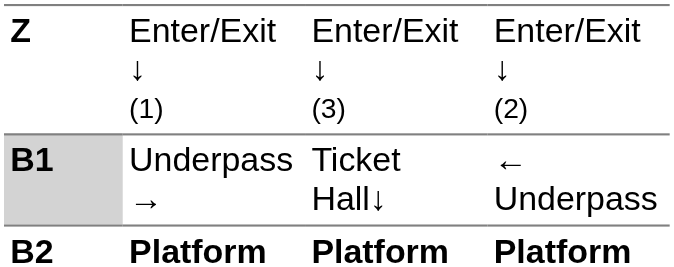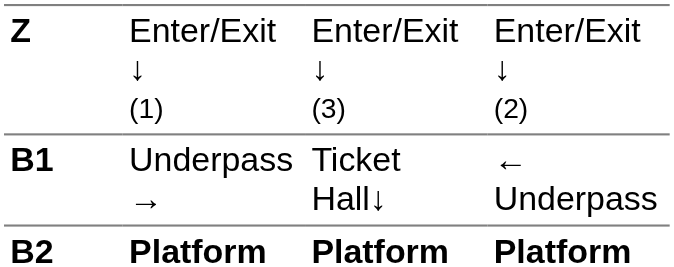Underpass → | column 1: lightgrey background -> no background
